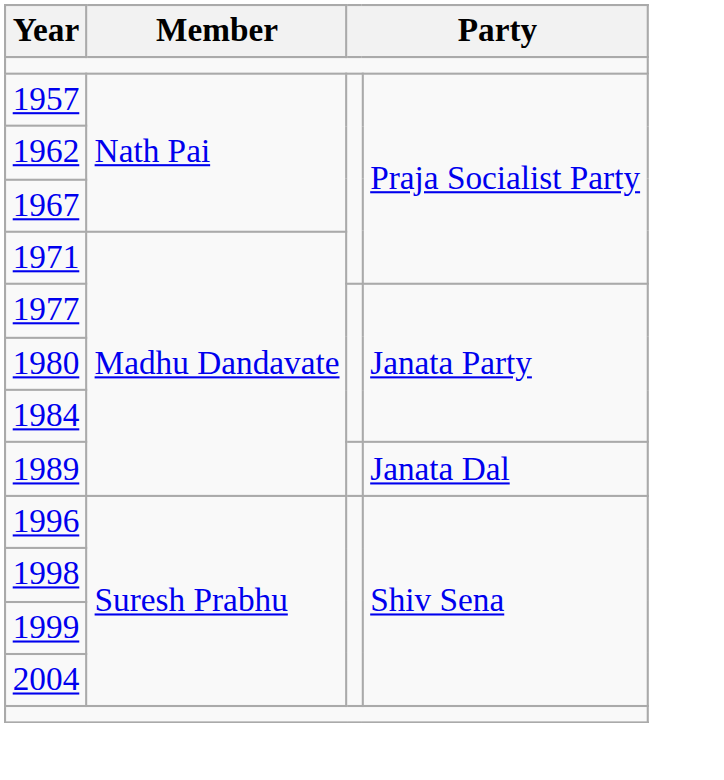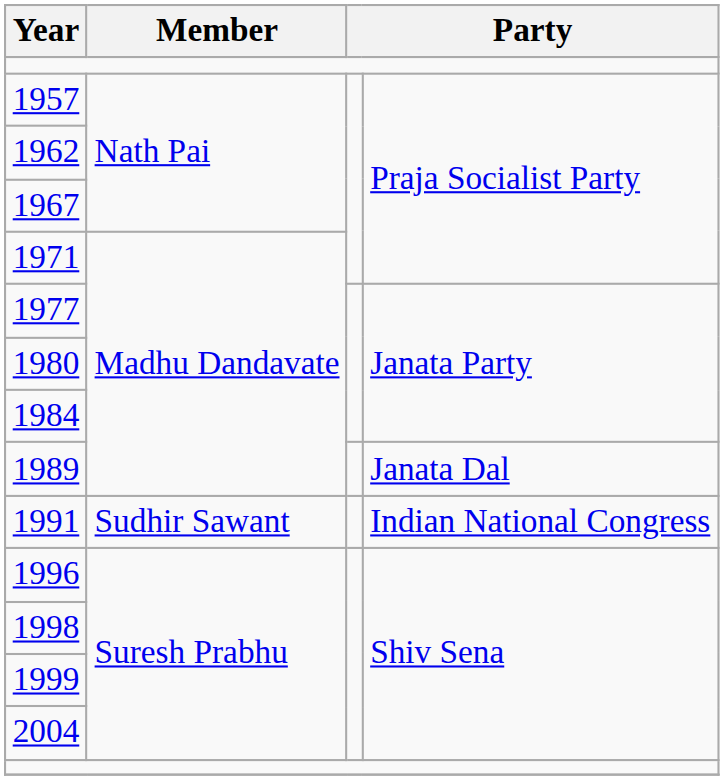+ row: 1991 | Sudhir Sawant | Indian National Congress
